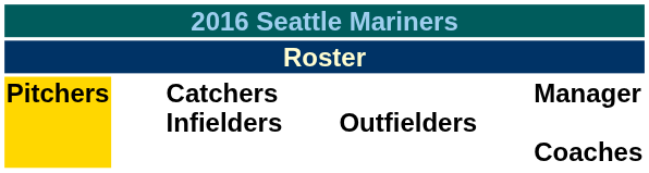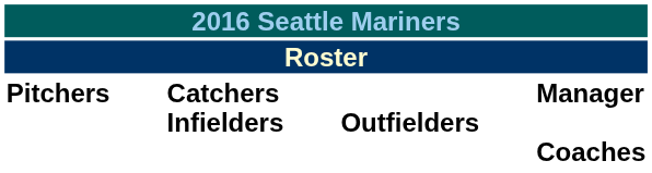Pitchers | column 1: gold background -> no background
